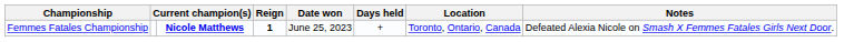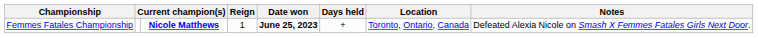Femmes Fatales Championship | Reign: bold -> normal
Femmes Fatales Championship | Date won: normal -> bold
